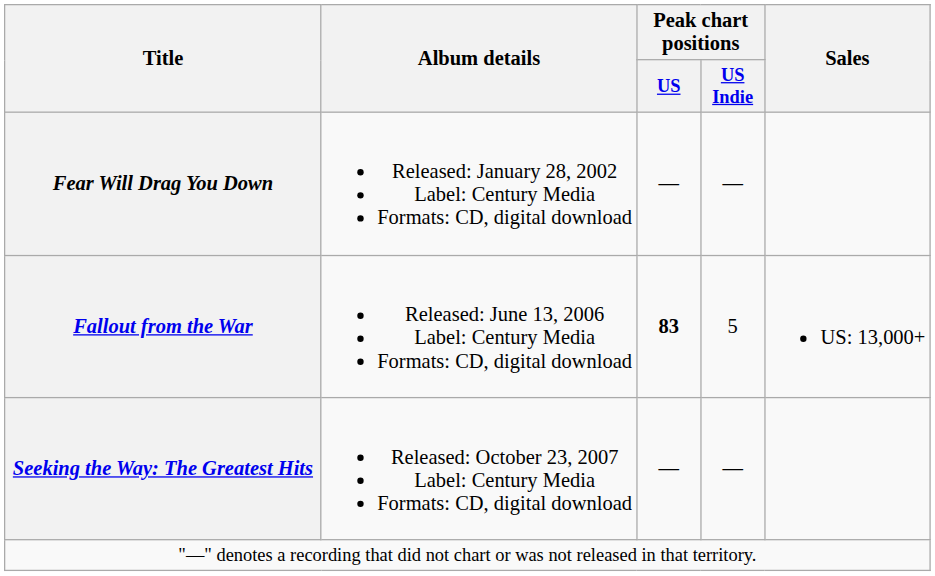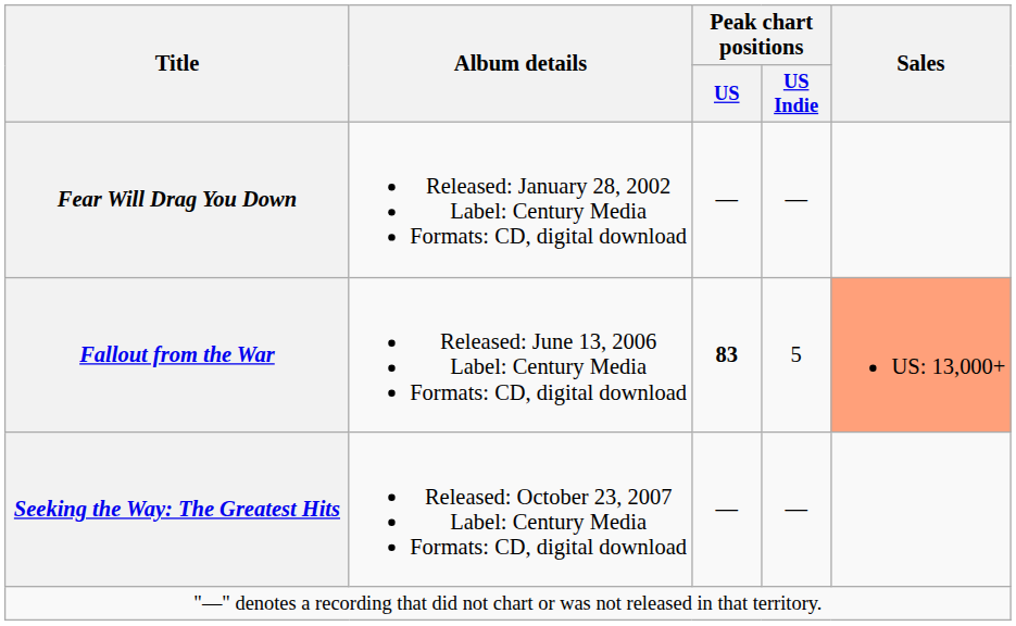Fallout from the War | Sales: no background -> lightsalmon background
